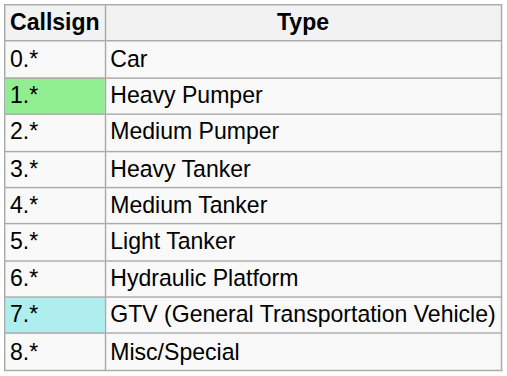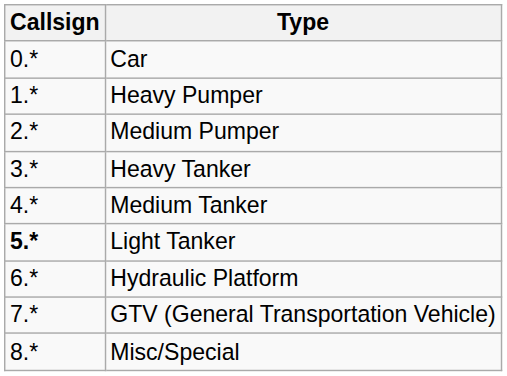Heavy Pumper | Callsign: lightgreen background -> no background
Light Tanker | Callsign: normal -> bold
GTV (General Transportation Vehicle) | Callsign: paleturquoise background -> no background
